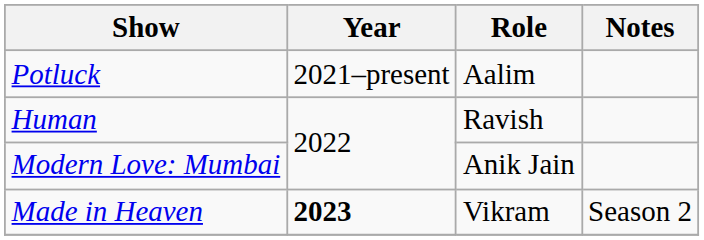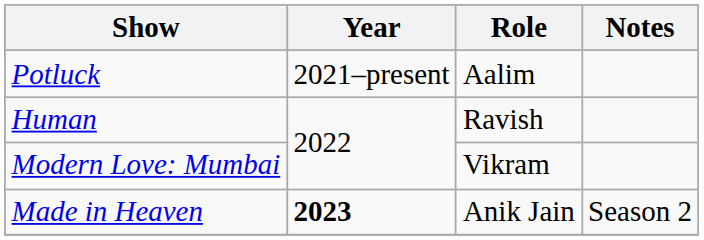Modern Love: Mumbai | Role: Anik Jain -> Vikram
Made in Heaven | Role: Vikram -> Anik Jain
